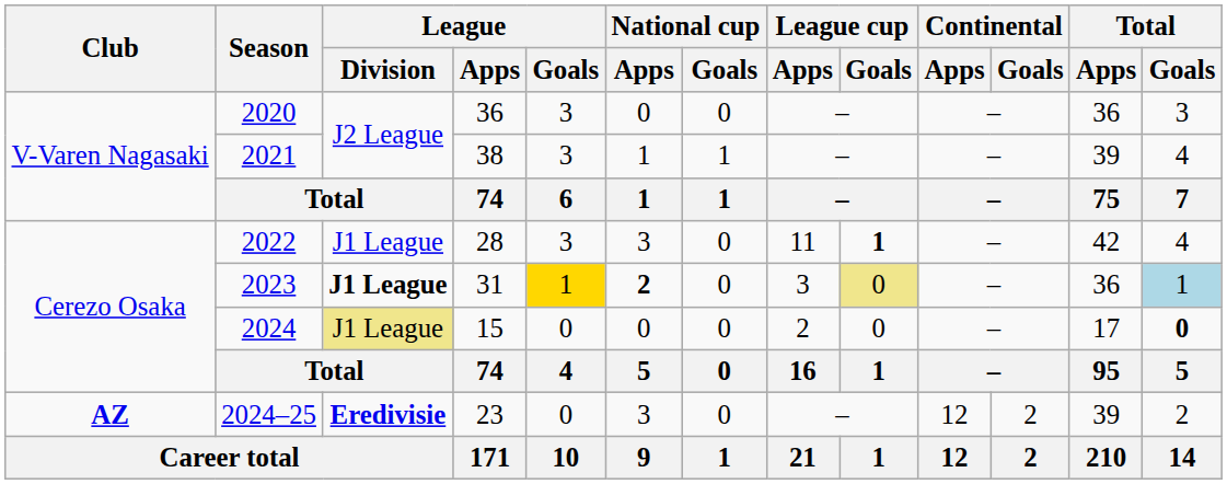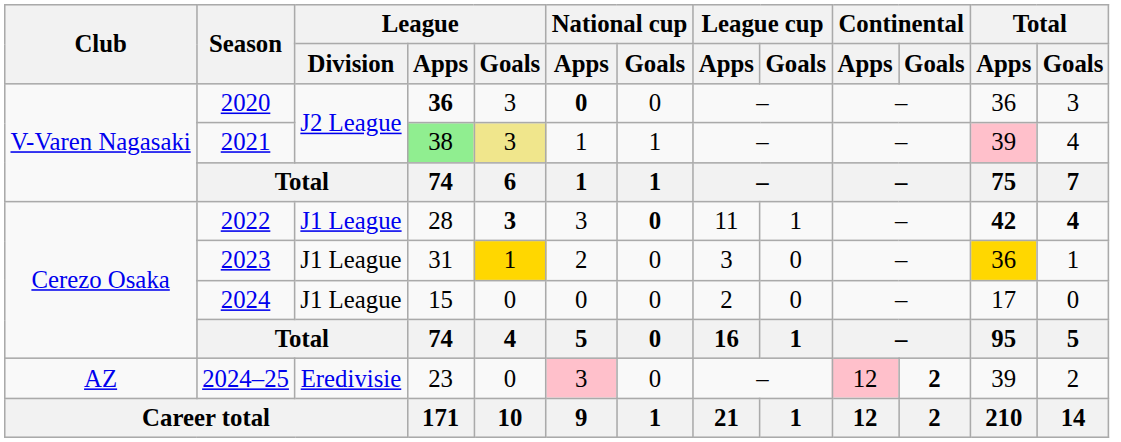2020 | League / Apps: normal -> bold
2020 | National cup / Apps: normal -> bold
2021 | League / Apps: no background -> lightgreen background
2021 | League / Goals: no background -> khaki background
2021 | Total / Apps: no background -> pink background
2022 | League / Goals: normal -> bold
2022 | National cup / Goals: normal -> bold
2022 | League cup / Goals: bold -> normal
2022 | Total / Apps: normal -> bold
2022 | Total / Goals: normal -> bold
2023 | League / Division: bold -> normal
2023 | National cup / Apps: bold -> normal
2023 | League cup / Goals: khaki background -> no background
2023 | Total / Apps: no background -> gold background
2023 | Total / Goals: lightblue background -> no background
2024 | League / Division: khaki background -> no background
2024 | Total / Goals: bold -> normal
2024–25 | Club: bold -> normal
2024–25 | League / Division: bold -> normal
2024–25 | National cup / Apps: no background -> pink background
2024–25 | Continental / Apps: no background -> pink background
2024–25 | Continental / Goals: normal -> bold
